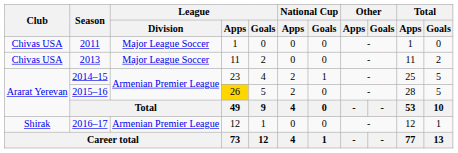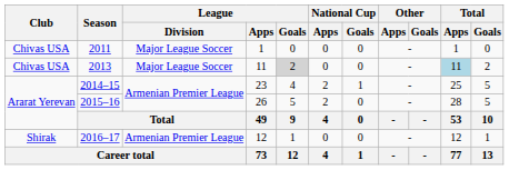2013 | League / Goals: no background -> lightgrey background
2013 | Total / Apps: no background -> lightblue background
2015–16 | League / Apps: gold background -> no background
